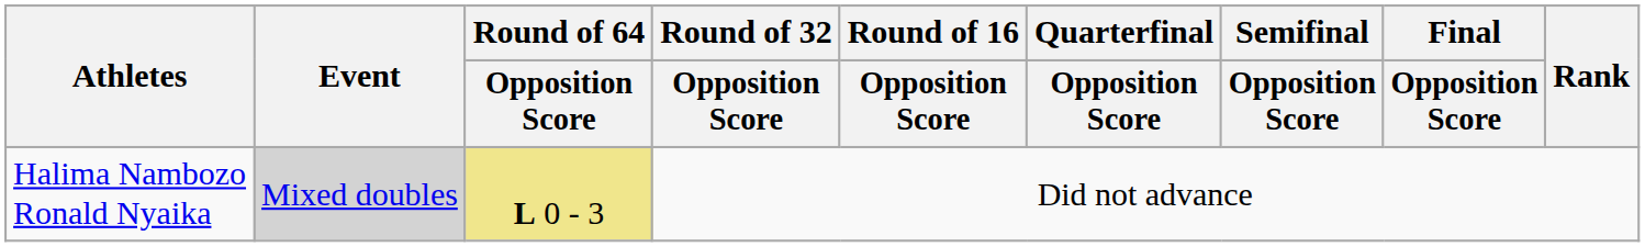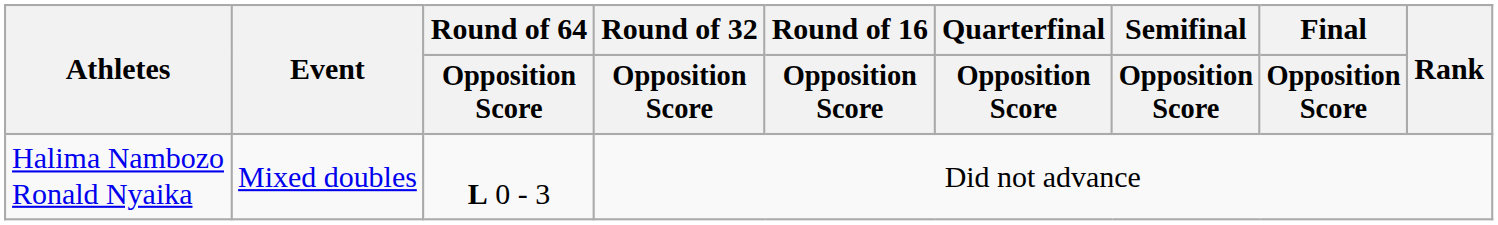Halima Nambozo Ronald Nyaika | Event: lightgrey background -> no background
Halima Nambozo Ronald Nyaika | Round of 64 / Opposition Score: khaki background -> no background
